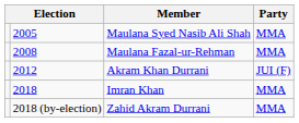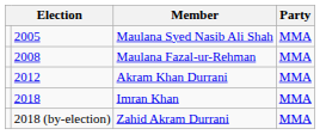Akram Khan Durrani | Party: JUI (F) -> MMA
